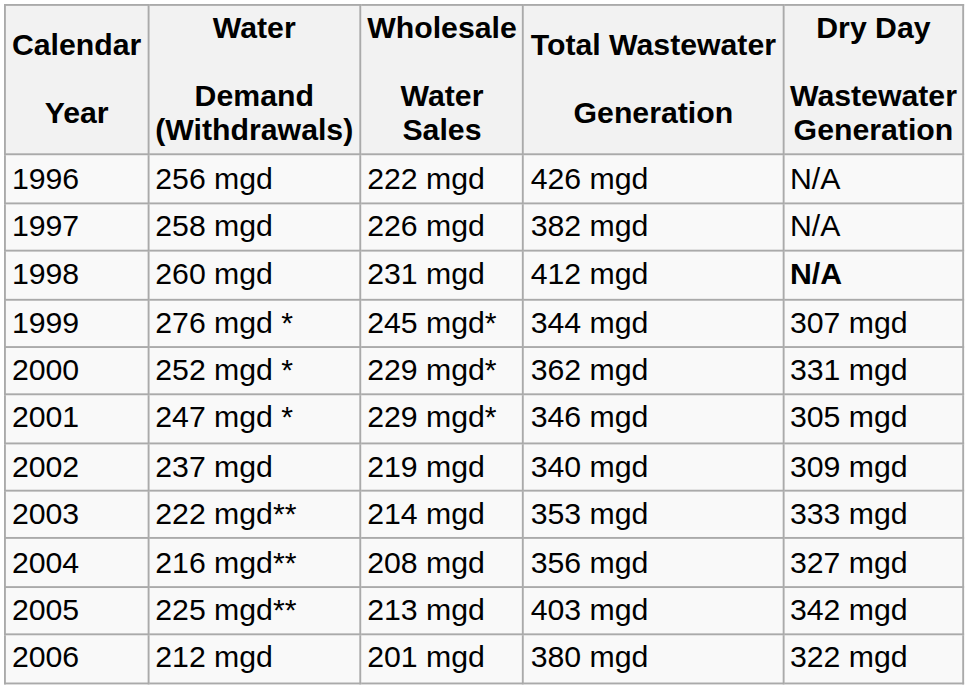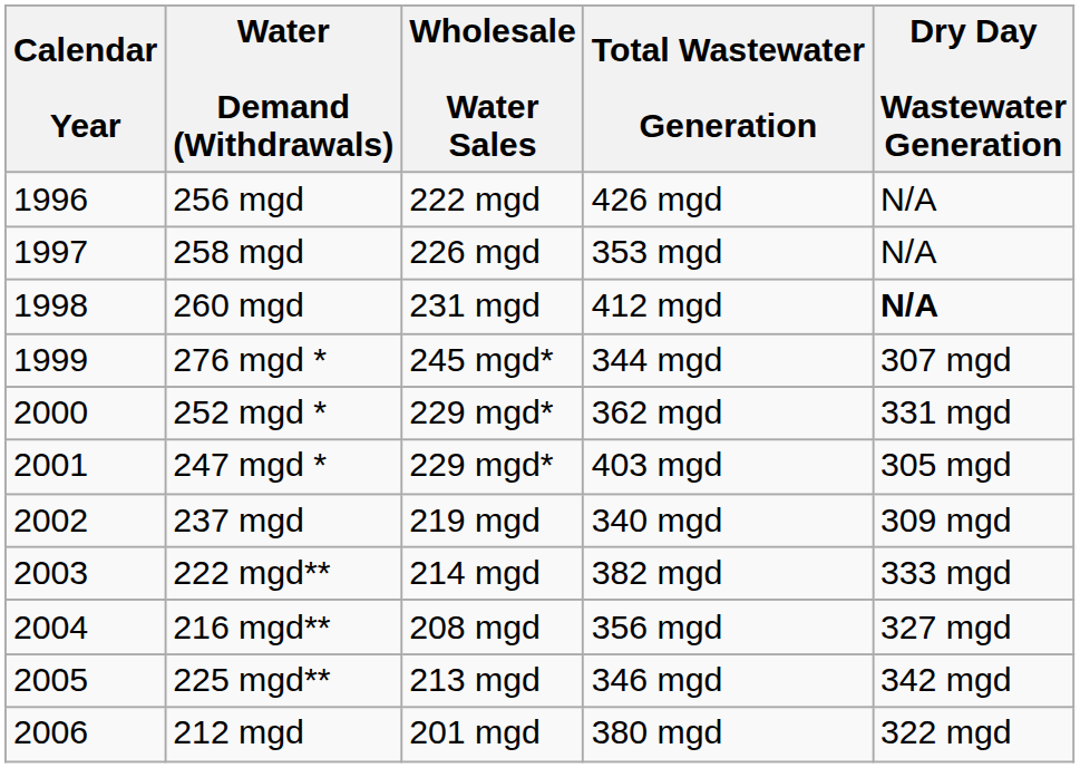258 mgd | Total Wastewater Generation: 382 mgd -> 353 mgd
247 mgd * | Total Wastewater Generation: 346 mgd -> 403 mgd
222 mgd** | Total Wastewater Generation: 353 mgd -> 382 mgd
225 mgd** | Total Wastewater Generation: 403 mgd -> 346 mgd
